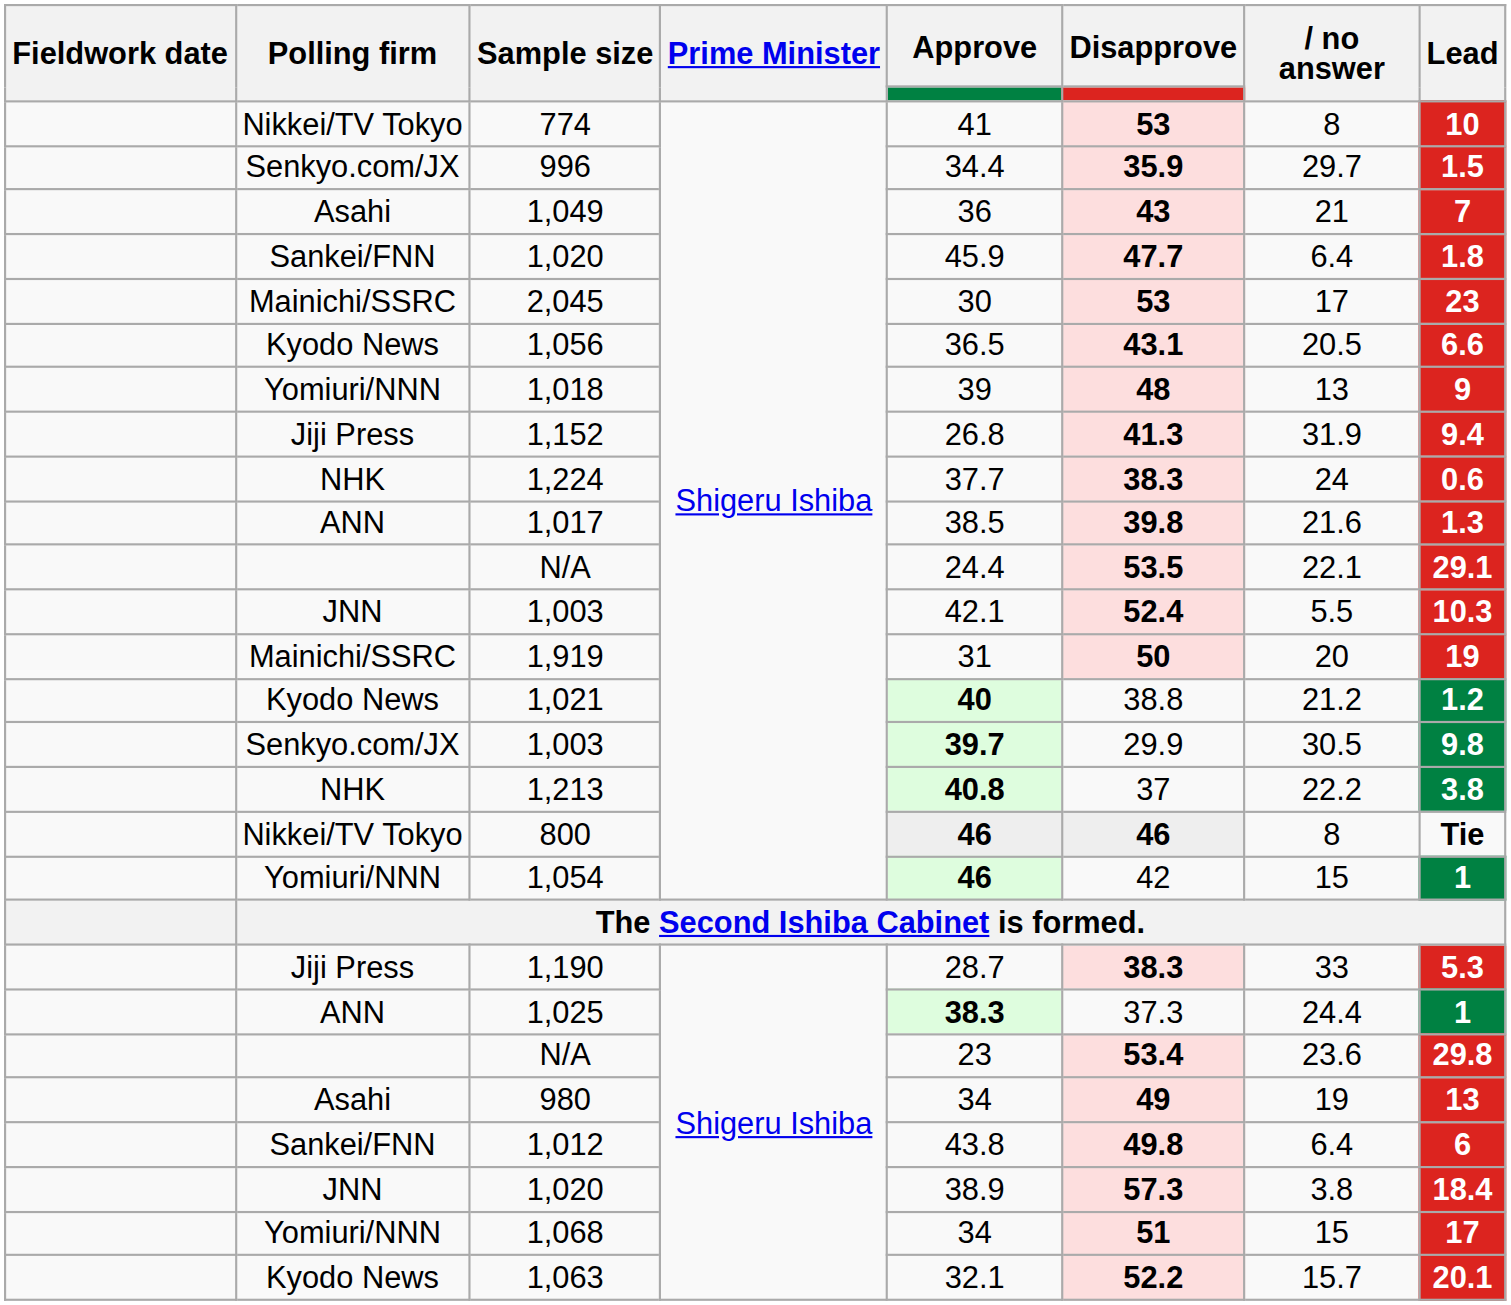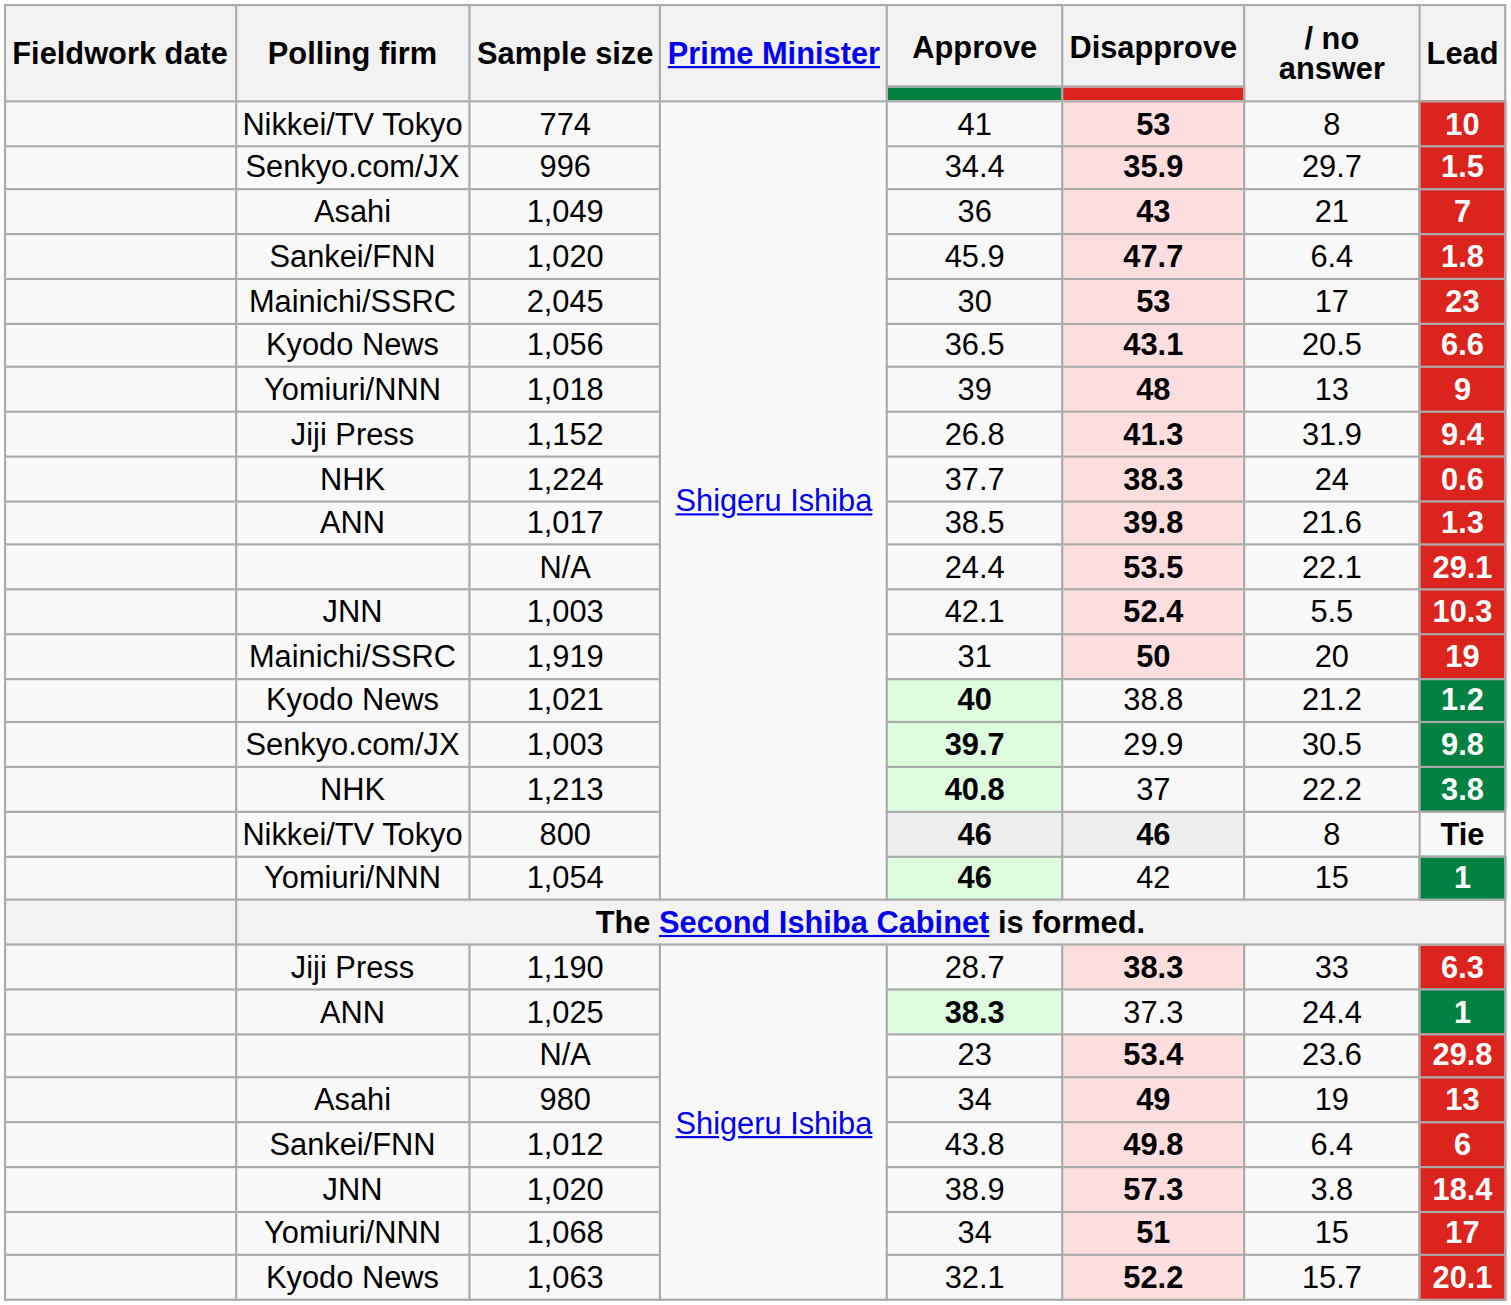1,190 | Lead: 5.3 -> 6.3
